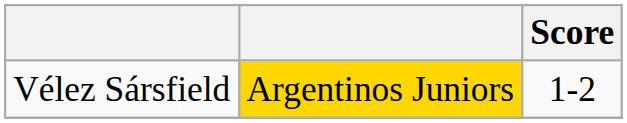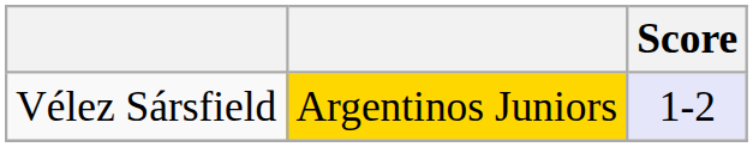Vélez Sársfield | Score: no background -> lavender background
